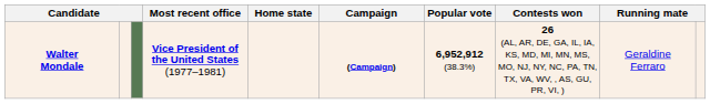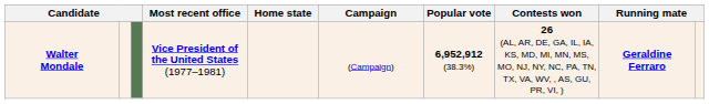Walter Mondale | Campaign: bold -> normal
Walter Mondale | column 9: normal -> bold
